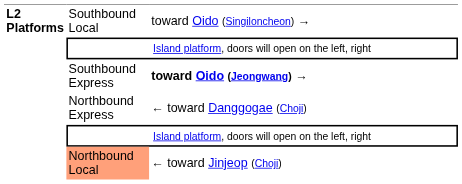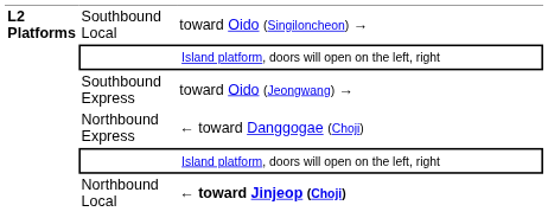Southbound Express | column 3: bold -> normal
Northbound Local | column 2: lightsalmon background -> no background
Northbound Local | column 3: normal -> bold
